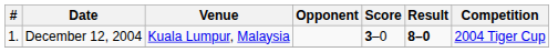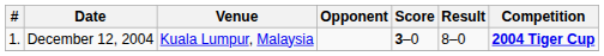December 12, 2004 | Result: bold -> normal
December 12, 2004 | Competition: normal -> bold
